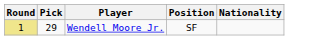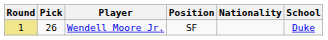+ column: School | Duke
Wendell Moore Jr. | Pick: 29 -> 26
